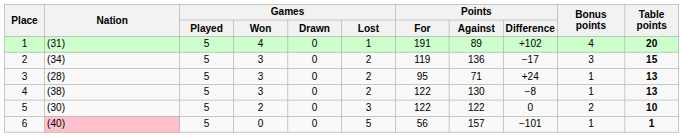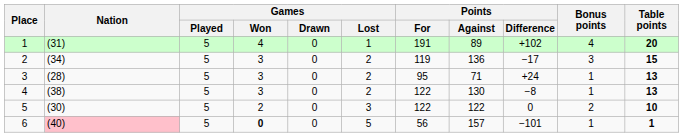6 | Games / Won: normal -> bold
